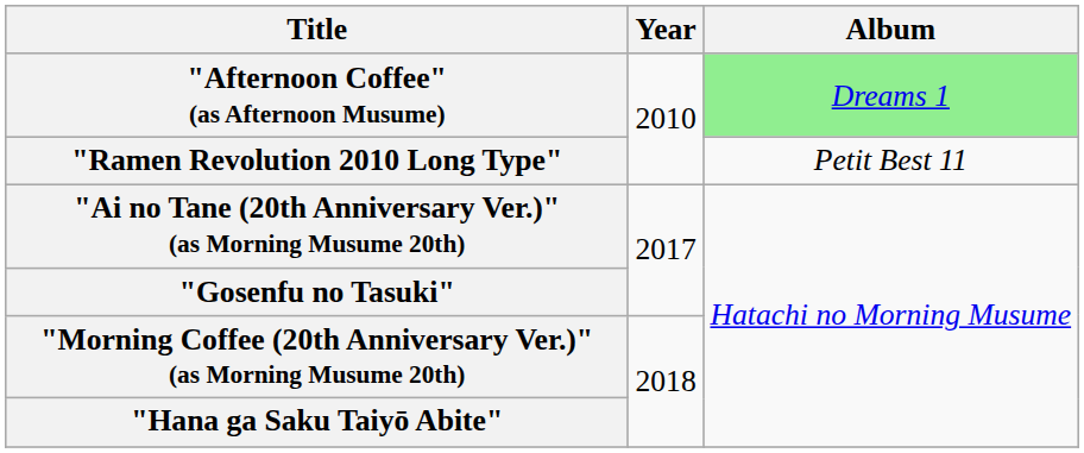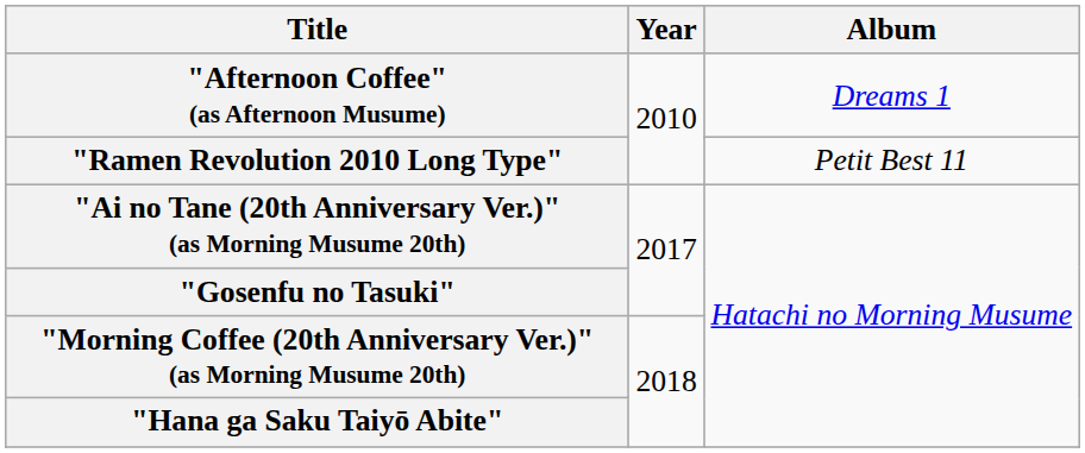"Afternoon Coffee" (as Afternoon Musume) | Album: lightgreen background -> no background
